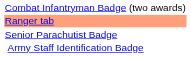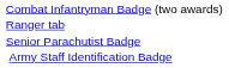row 2 | column 1: lightsalmon background -> no background
